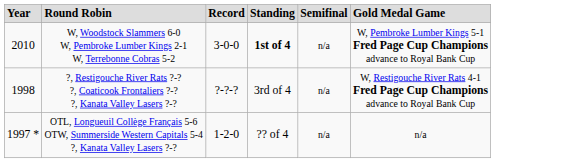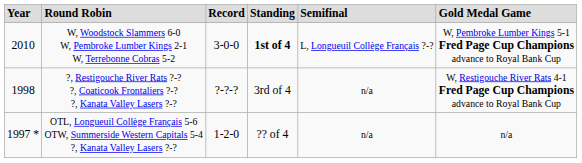row 2 | column 5: n/a -> L, Longueuil Collège Français ?-?
